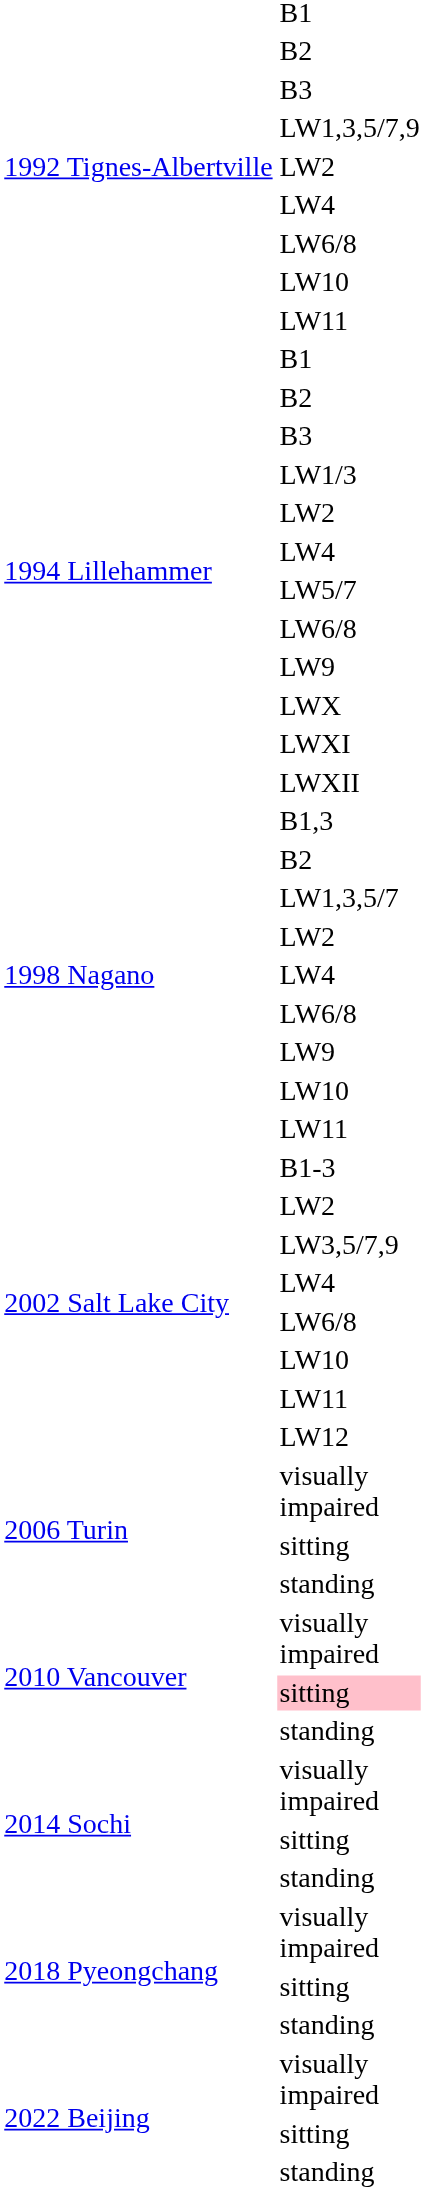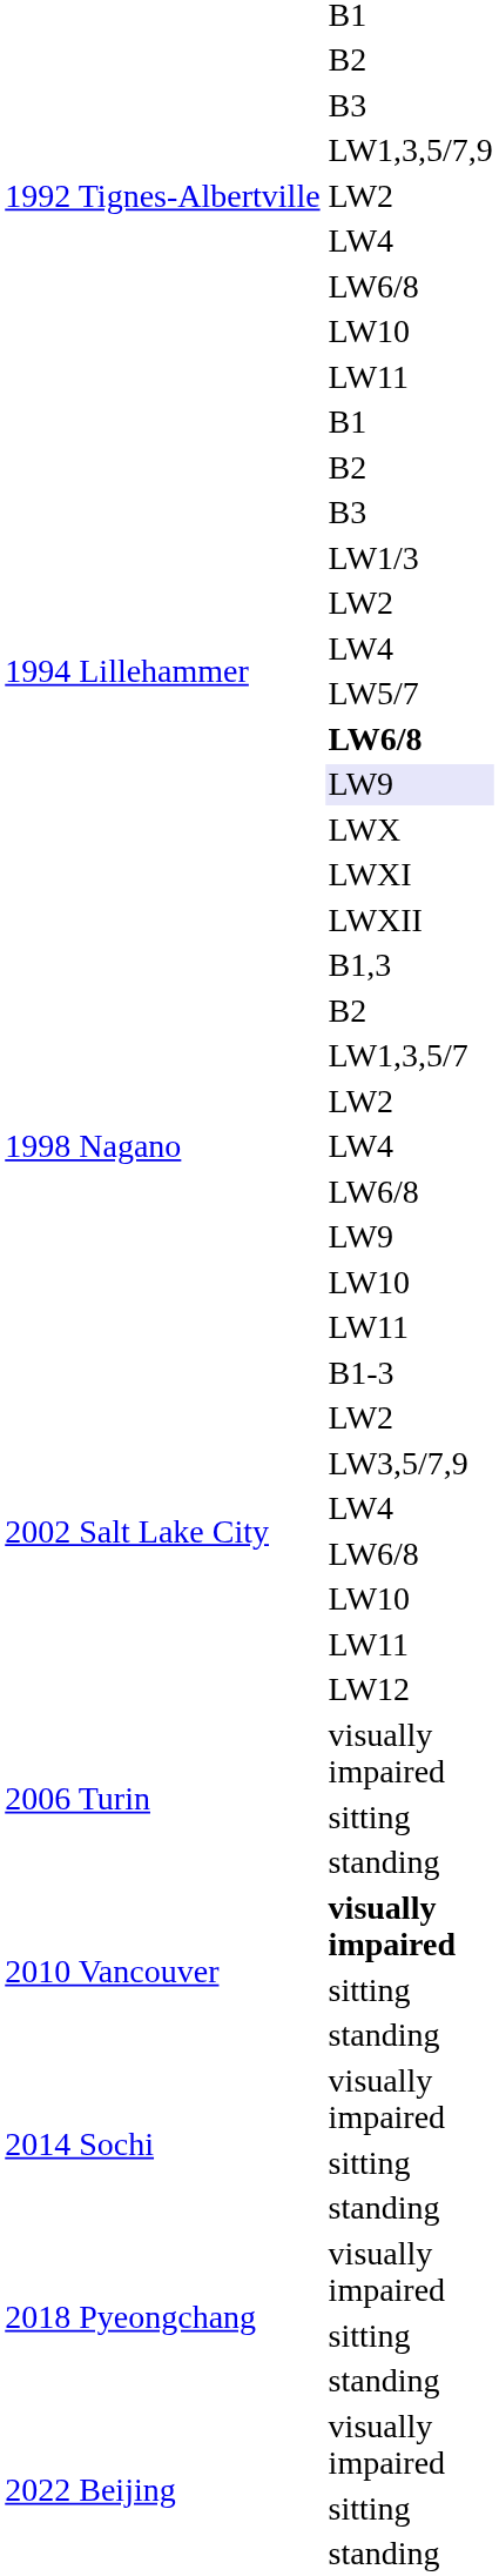1994 Lillehammer / LW6/8 | column 2: normal -> bold
1994 Lillehammer / LW9 | column 2: no background -> lavender background
2010 Vancouver / visually impaired | column 2: normal -> bold
2010 Vancouver / sitting | column 2: pink background -> no background
